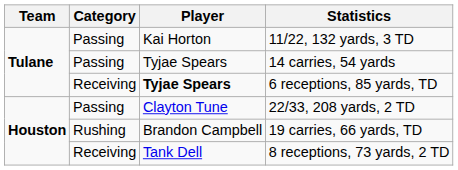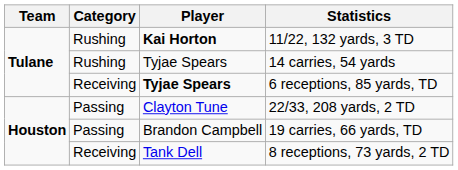11/22, 132 yards, 3 TD | Category: Passing -> Rushing
11/22, 132 yards, 3 TD | Player: normal -> bold
14 carries, 54 yards | Category: Passing -> Rushing
19 carries, 66 yards, TD | Category: Rushing -> Passing
